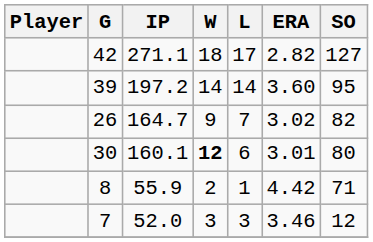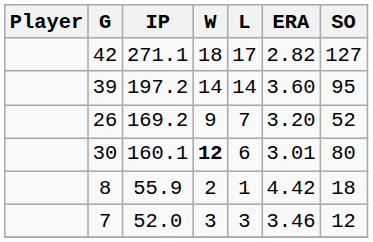26 | IP: 164.7 -> 169.2
26 | ERA: 3.02 -> 3.20
26 | SO: 82 -> 52
8 | SO: 71 -> 18
